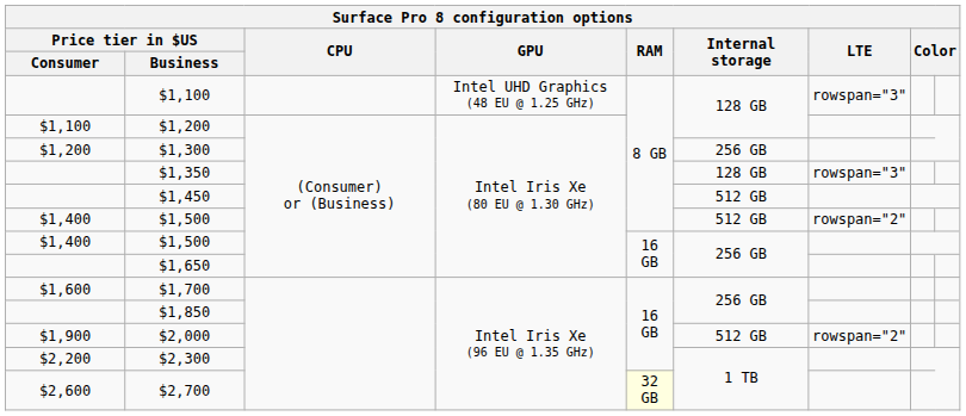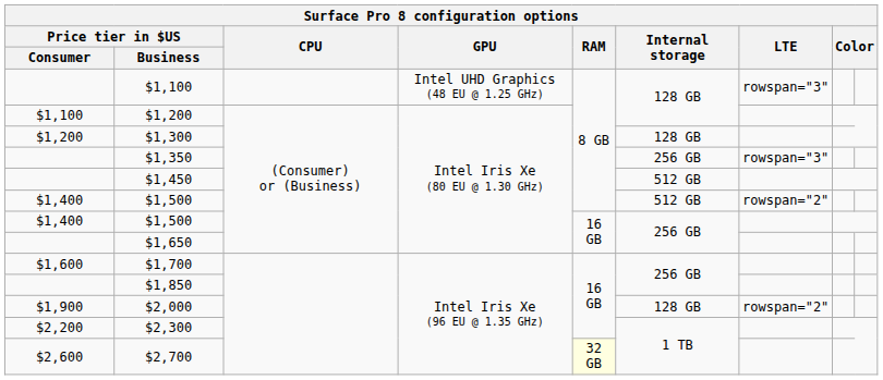$1,300 | Internal storage: 256 GB -> 128 GB
$1,350 | Internal storage: 128 GB -> 256 GB
$2,000 | Internal storage: 512 GB -> 128 GB
